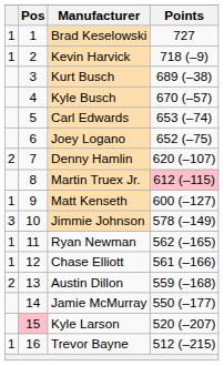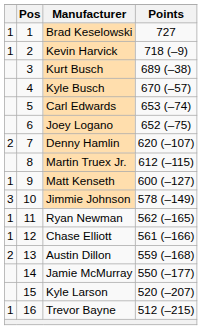Martin Truex Jr. | Points: pink background -> no background
Kyle Larson | Pos: pink background -> no background
